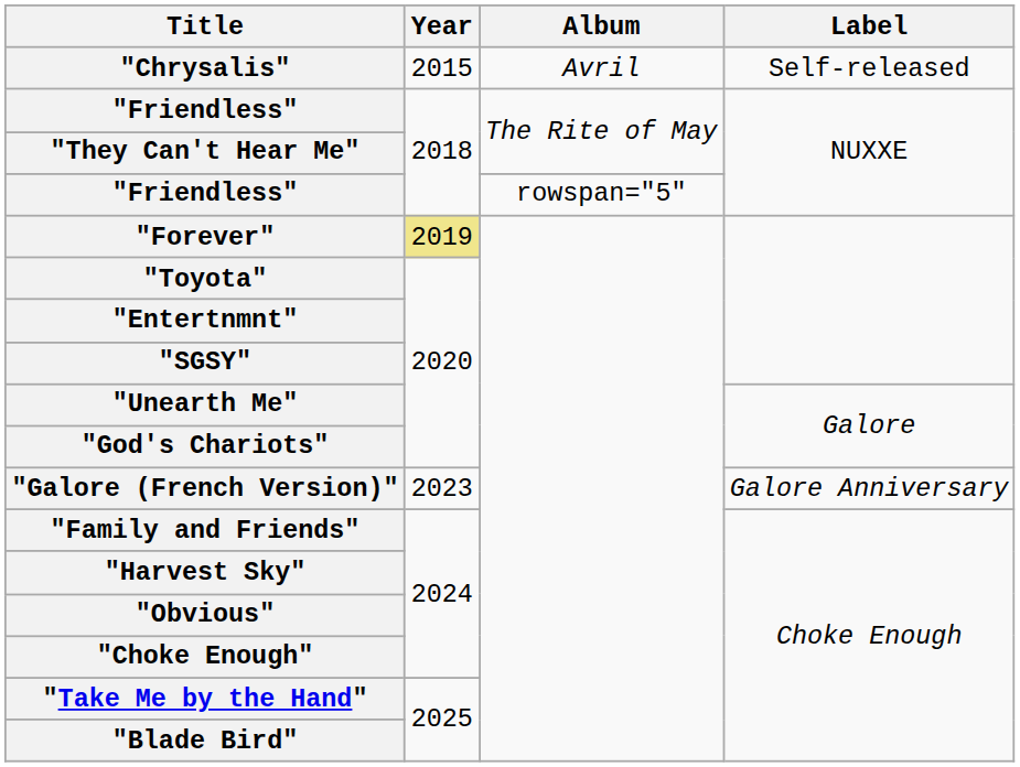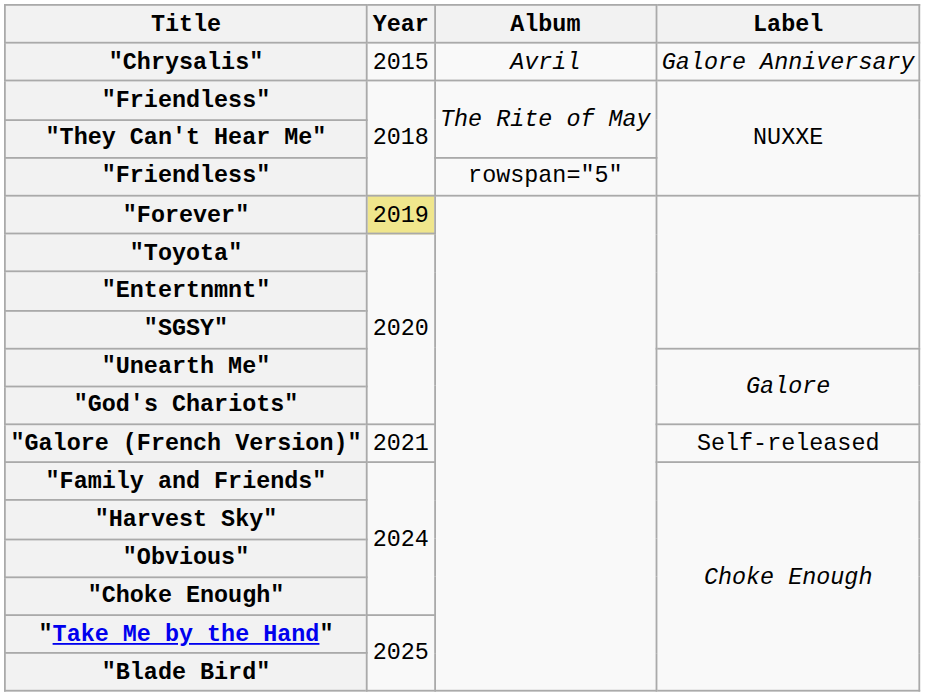"Chrysalis" | Label: Self-released -> Galore Anniversary
"Galore (French Version)" | Year: 2023 -> 2021
"Galore (French Version)" | Label: Galore Anniversary -> Self-released
